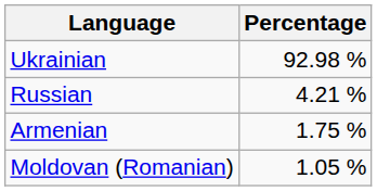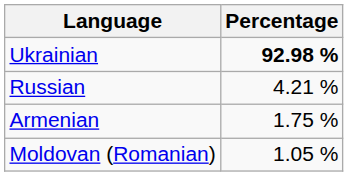Ukrainian | Percentage: normal -> bold
